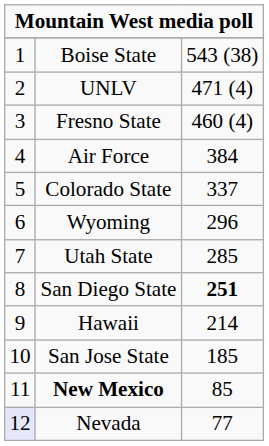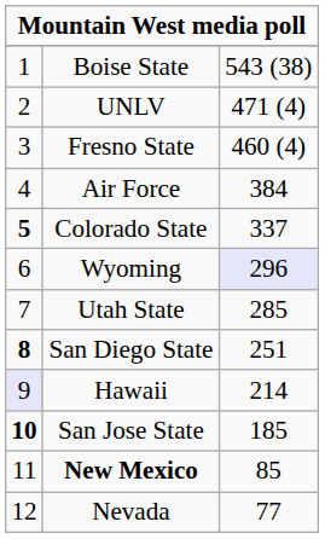Colorado State | column 1: normal -> bold
Wyoming | column 3: no background -> lavender background
San Diego State | column 1: normal -> bold
San Diego State | column 3: bold -> normal
Hawaii | column 1: no background -> lavender background
San Jose State | column 1: normal -> bold
Nevada | column 1: lavender background -> no background
